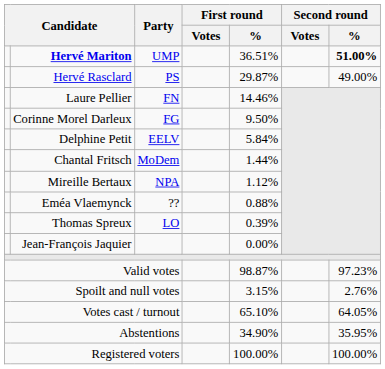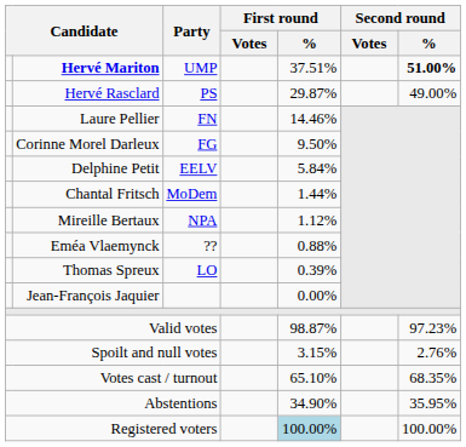Hervé Mariton | First round / %: 36.51% -> 37.51%
Votes cast / turnout | Second round / %: 64.05% -> 68.35%
Registered voters | First round / %: no background -> lightblue background
